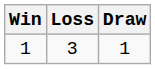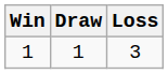columns swapped: Draw <-> Loss
